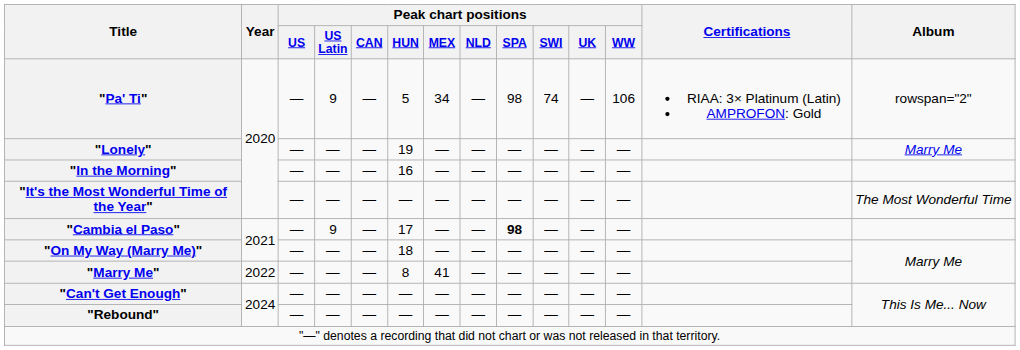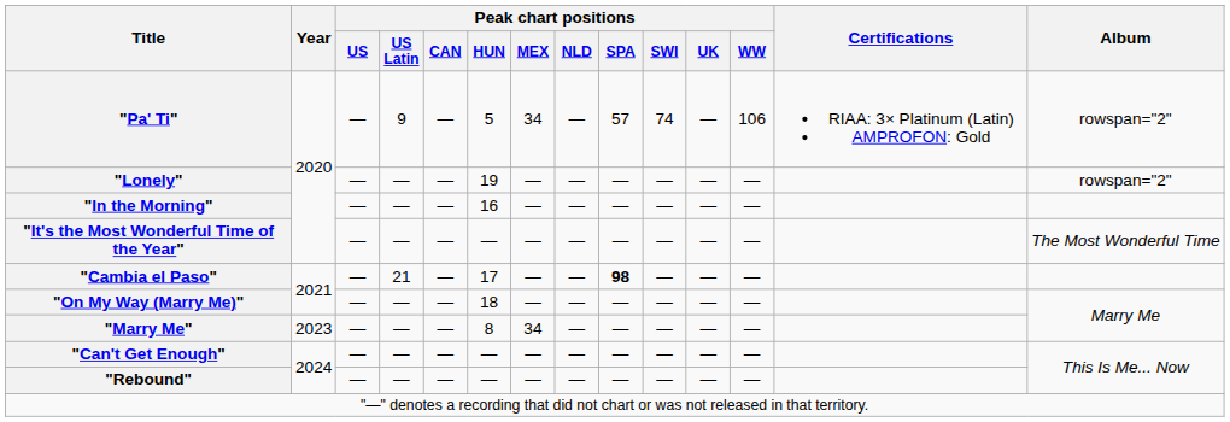"Pa' Ti" | Peak chart positions / SPA: 98 -> 57
"Lonely" | Album: Marry Me -> rowspan="2"
"Cambia el Paso" | Peak chart positions / US Latin: 9 -> 21
"Marry Me" | Year: 2022 -> 2023
"Marry Me" | Peak chart positions / MEX: 41 -> 34
